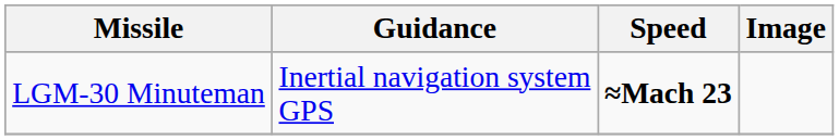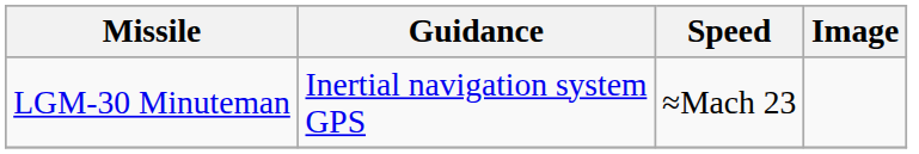LGM-30 Minuteman | Speed: bold -> normal
